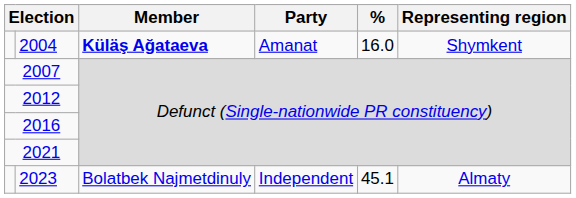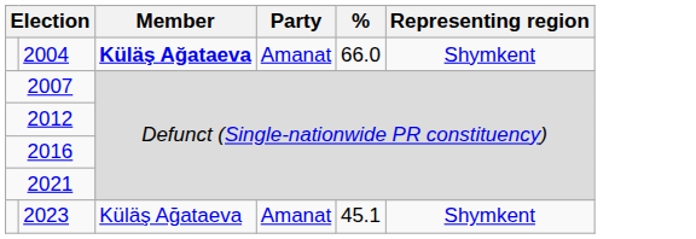2004 | %: 16.0 -> 66.0
2023 | Member: Bolatbek Najmetdinuly -> Küläş Ağataeva
2023 | Party: Independent -> Amanat
2023 | Representing region: Almaty -> Shymkent
